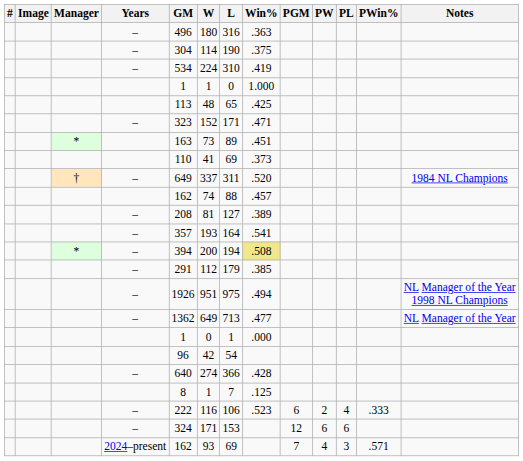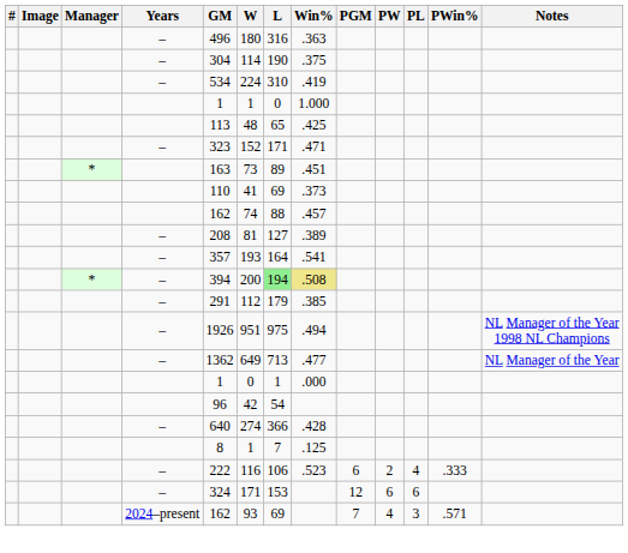- row: † | – | 649 | 337 | 311 | .520 | 1984 NL Champions
* / – | L: no background -> lightgreen background
